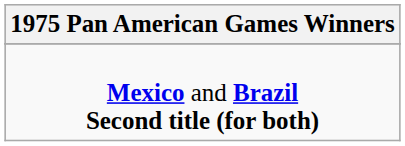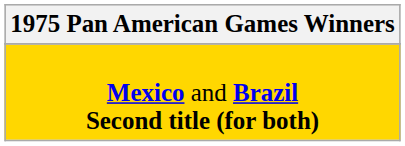row 2 | column 1: no background -> gold background
